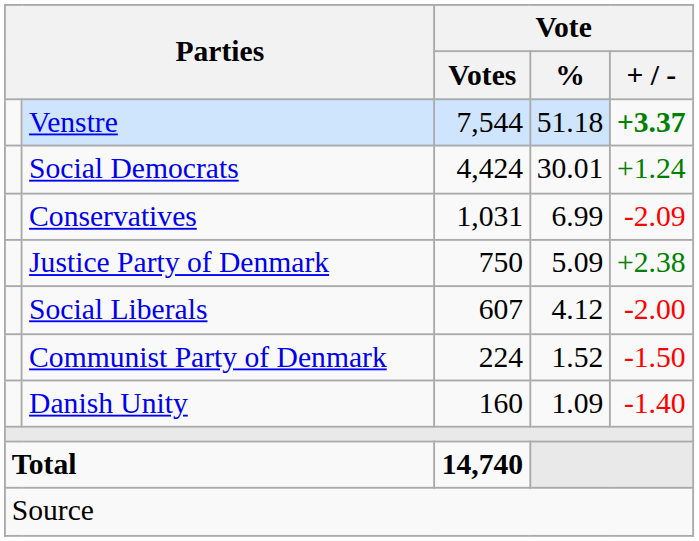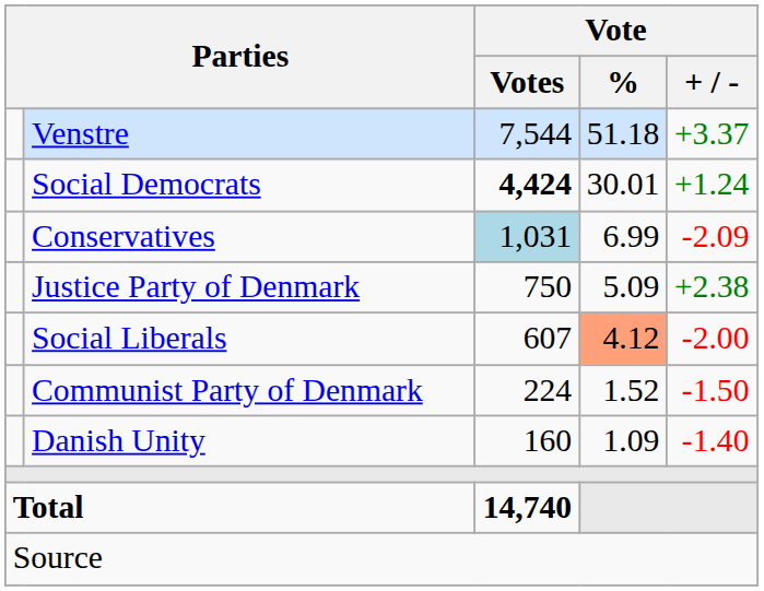Venstre | Vote / + / -: bold -> normal
Social Democrats | Vote / Votes: normal -> bold
Conservatives | Vote / Votes: no background -> lightblue background
Social Liberals | Vote / %: no background -> lightsalmon background
